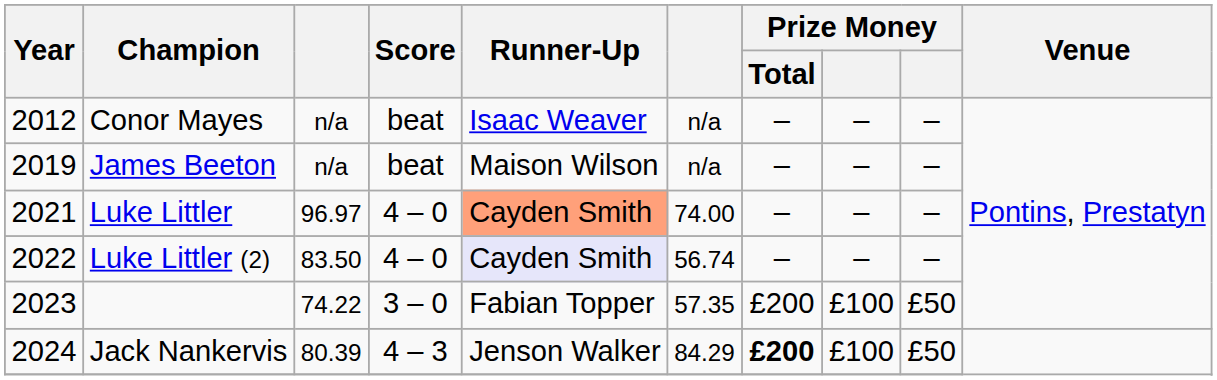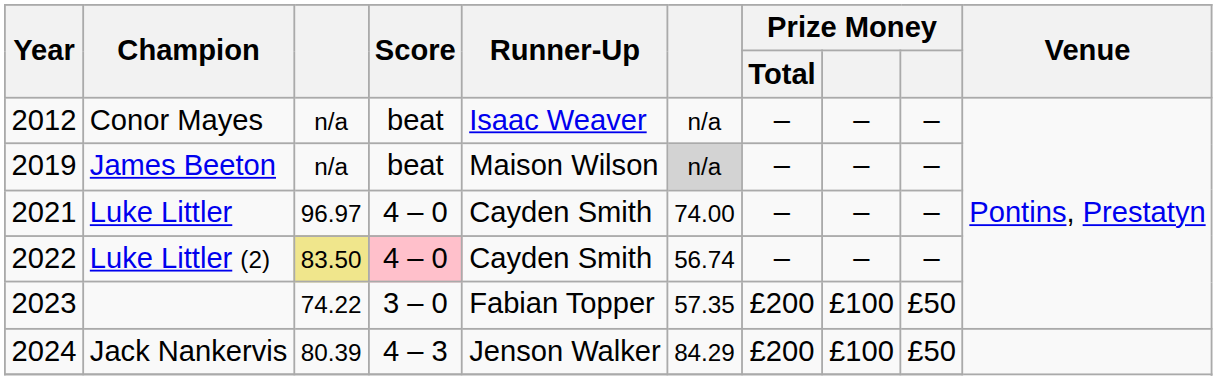James Beeton | column 6: no background -> lightgrey background
Luke Littler | Runner-Up: lightsalmon background -> no background
Luke Littler (2) | column 3: no background -> khaki background
Luke Littler (2) | Score: no background -> pink background
Luke Littler (2) | Runner-Up: lavender background -> no background
Jack Nankervis | Prize Money / Total: bold -> normal
